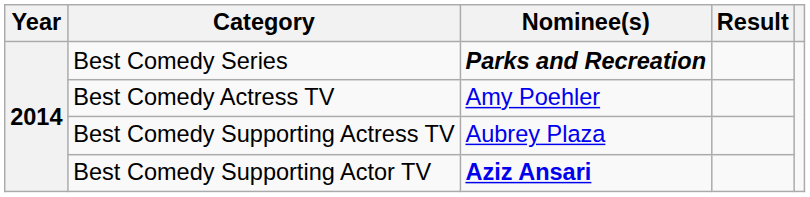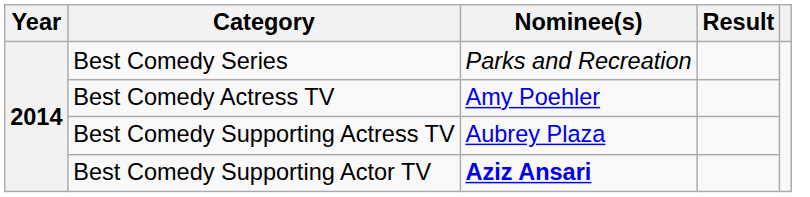Best Comedy Series | Nominee(s): bold -> normal
